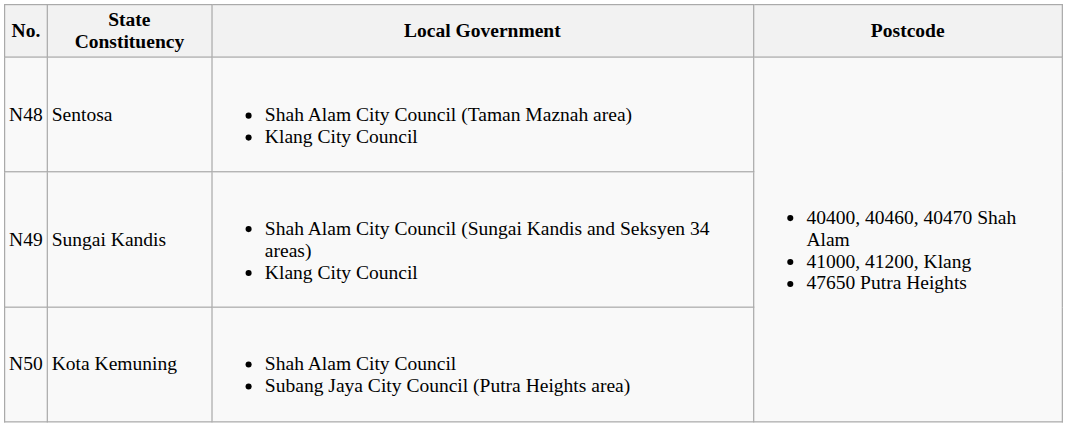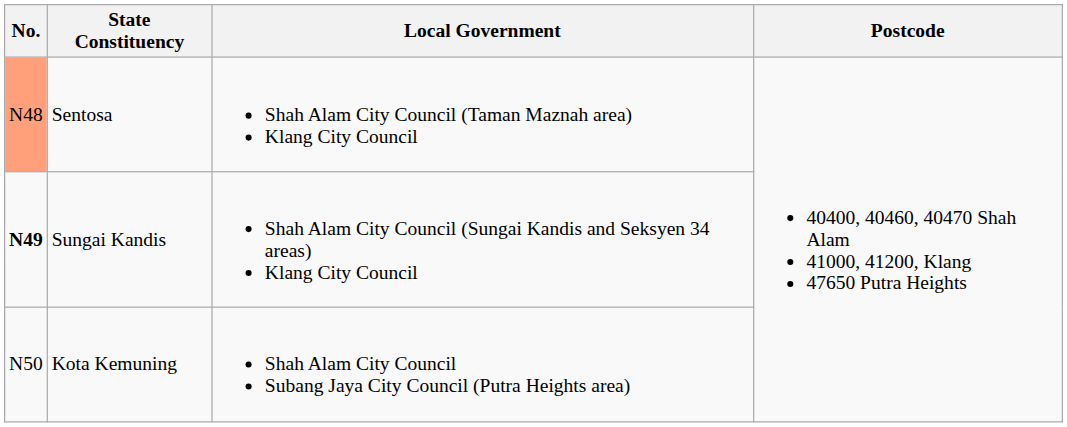Sentosa | No.: no background -> lightsalmon background
Sungai Kandis | No.: normal -> bold
